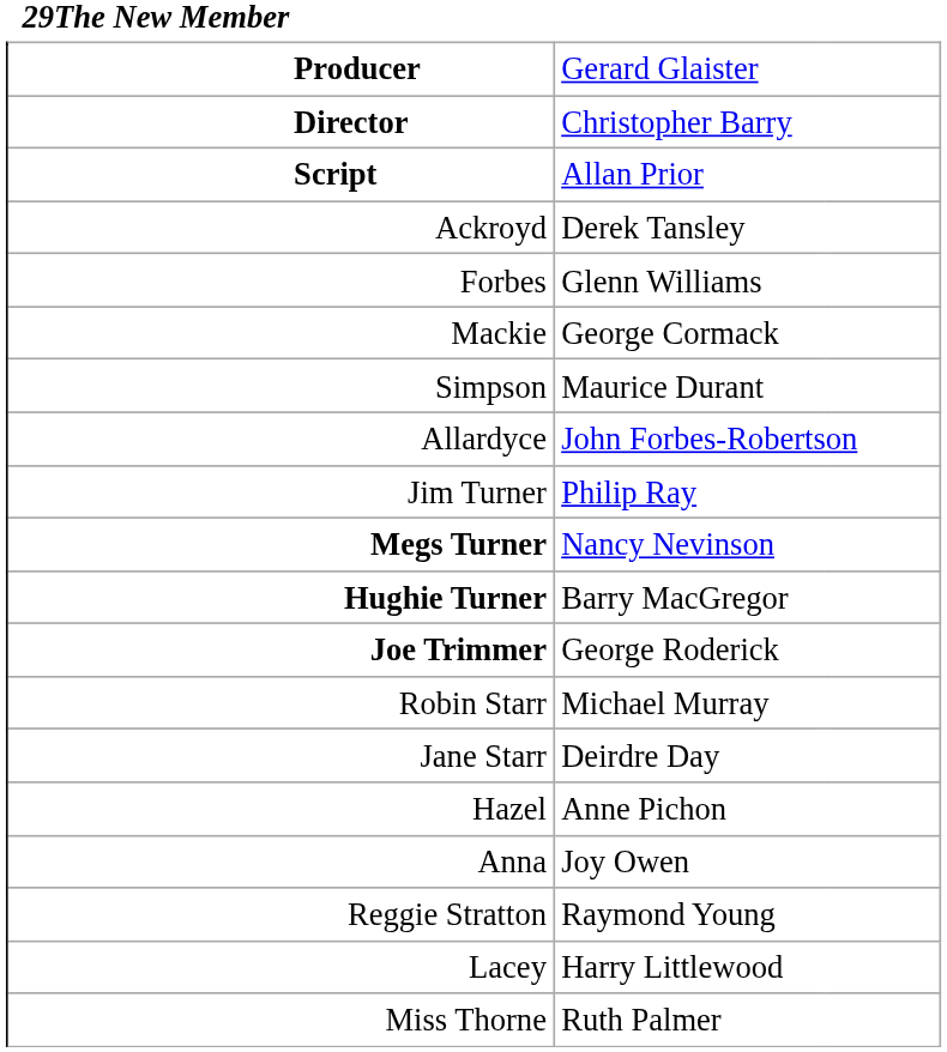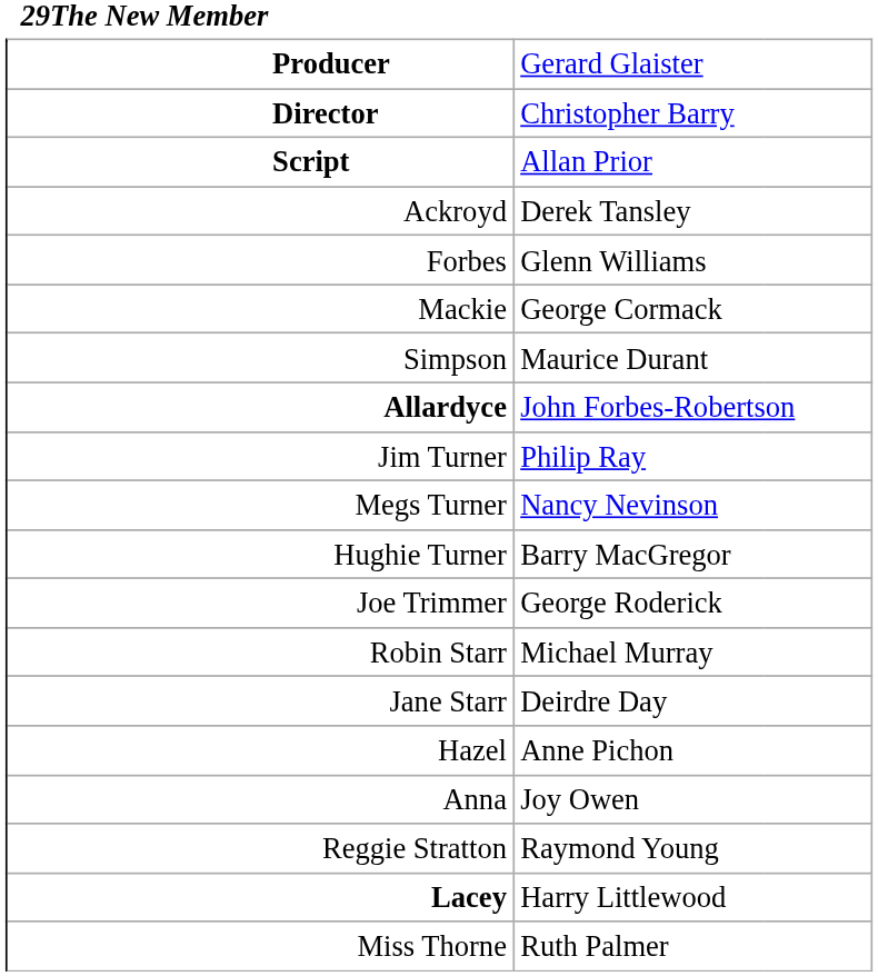Allardyce | column 2: normal -> bold
Megs Turner | column 2: bold -> normal
Hughie Turner | column 2: bold -> normal
Joe Trimmer | column 2: bold -> normal
Lacey | column 2: normal -> bold
